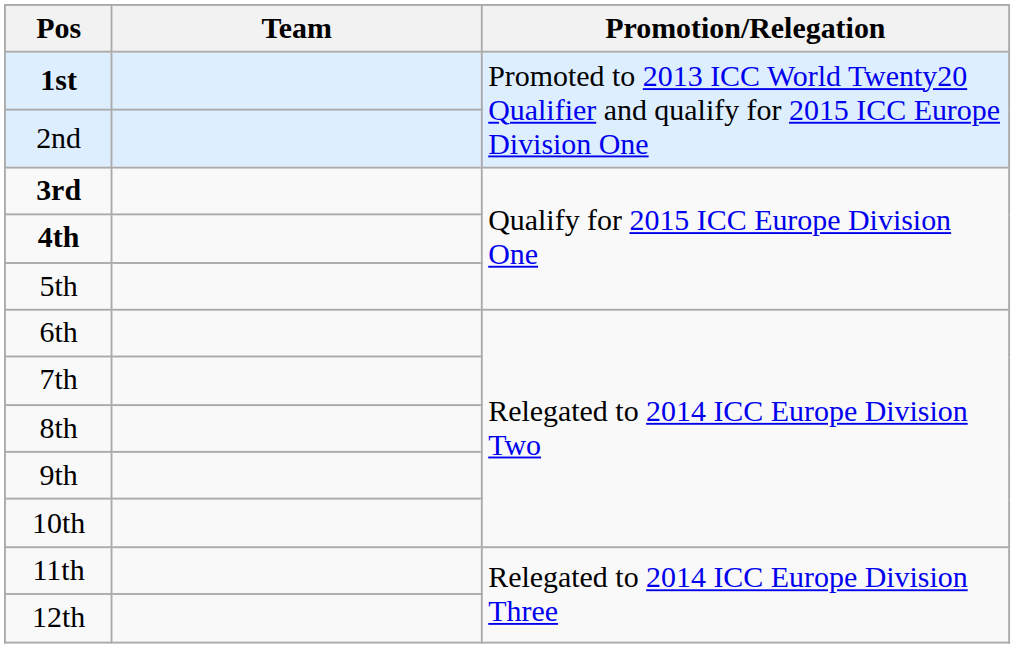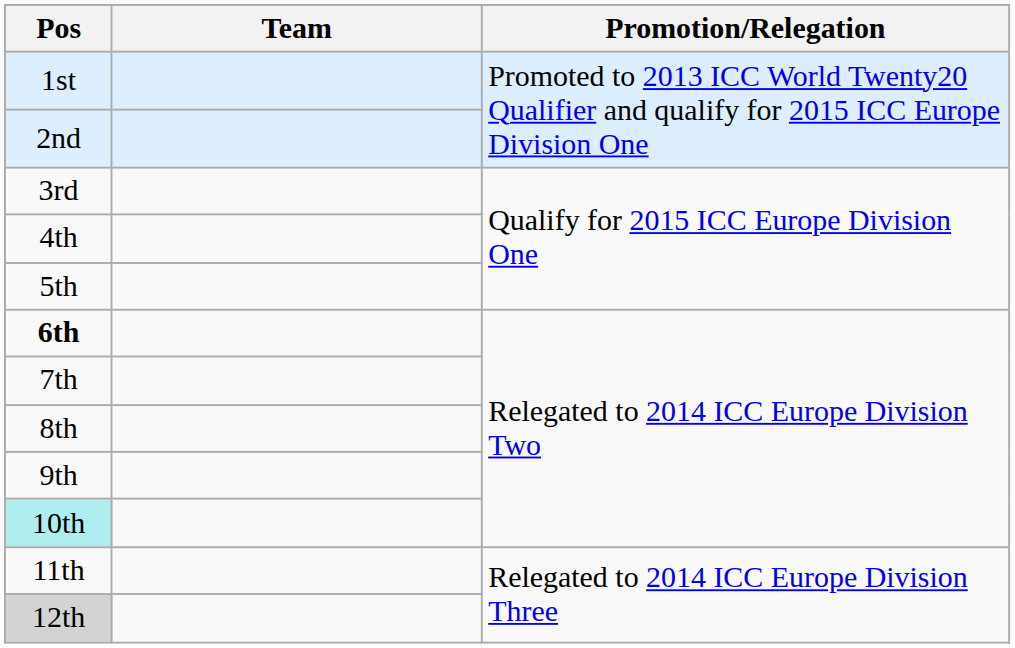1st | Pos: bold -> normal
3rd | Pos: bold -> normal
4th | Pos: bold -> normal
6th | Pos: normal -> bold
10th | Pos: no background -> paleturquoise background
12th | Pos: no background -> lightgrey background
